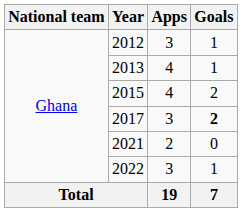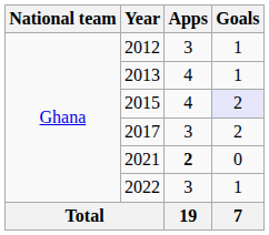2015 | Goals: no background -> lavender background
2017 | Goals: bold -> normal
2021 | Apps: normal -> bold
